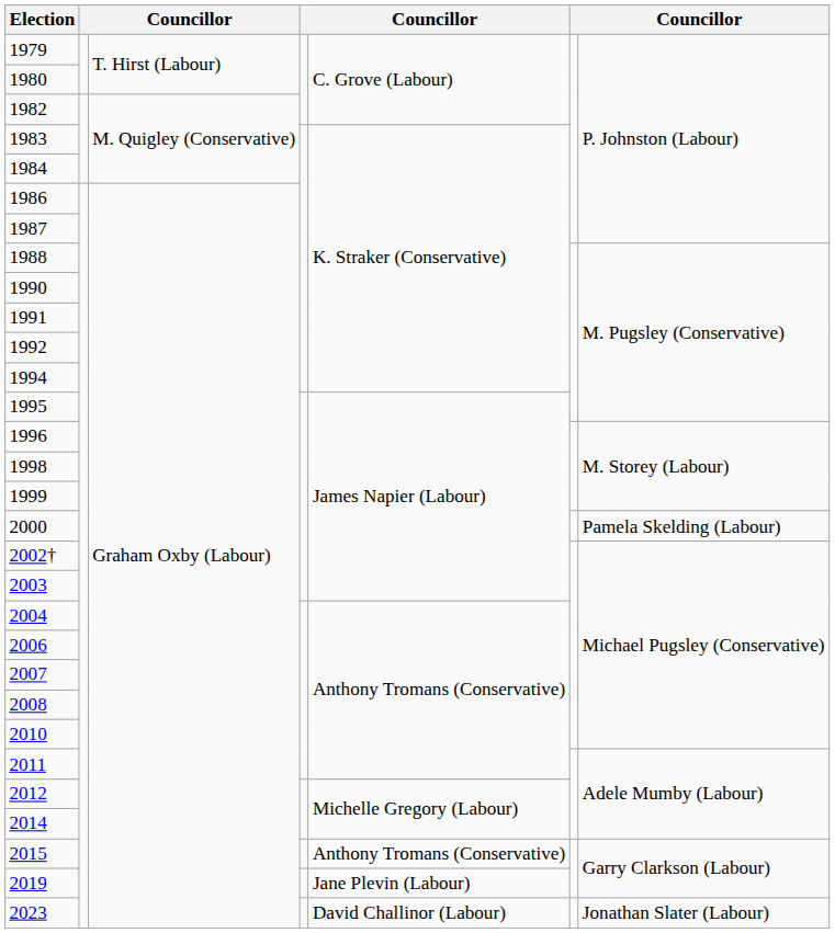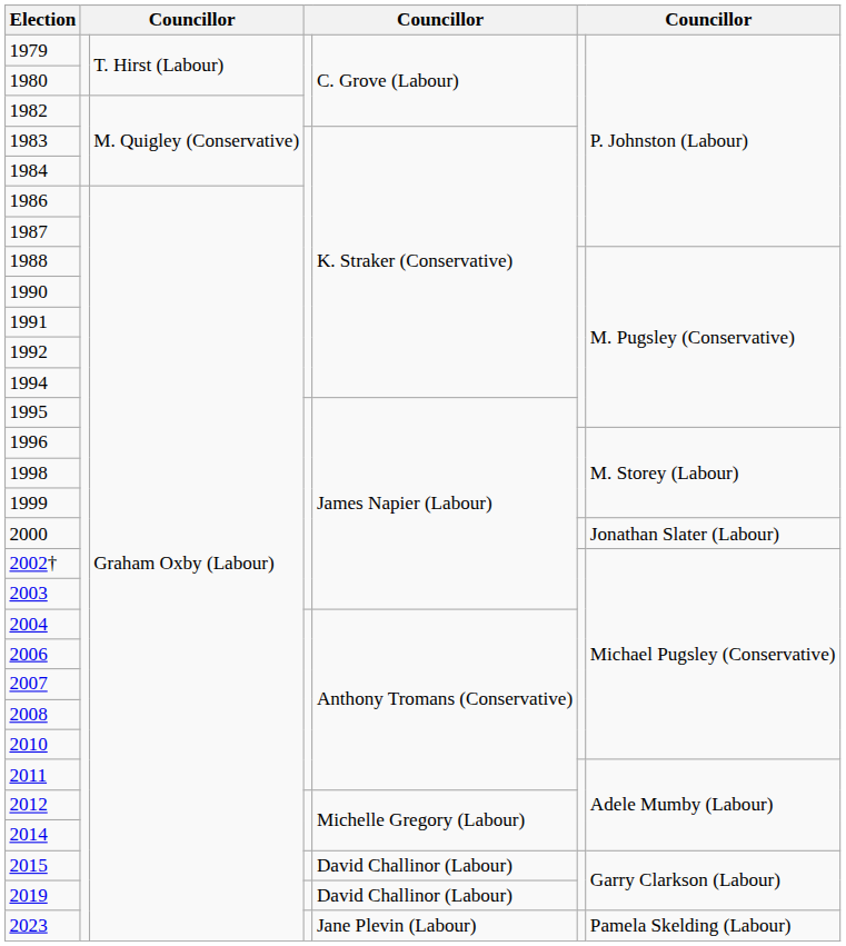2000 | column 7: Pamela Skelding (Labour) -> Jonathan Slater (Labour)
2015 | column 5: Anthony Tromans (Conservative) -> David Challinor (Labour)
2019 | column 5: Jane Plevin (Labour) -> David Challinor (Labour)
2023 | column 5: David Challinor (Labour) -> Jane Plevin (Labour)
2023 | column 7: Jonathan Slater (Labour) -> Pamela Skelding (Labour)
